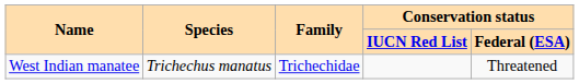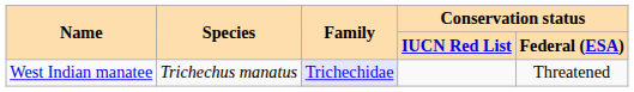West Indian manatee | Family: no background -> lavender background
